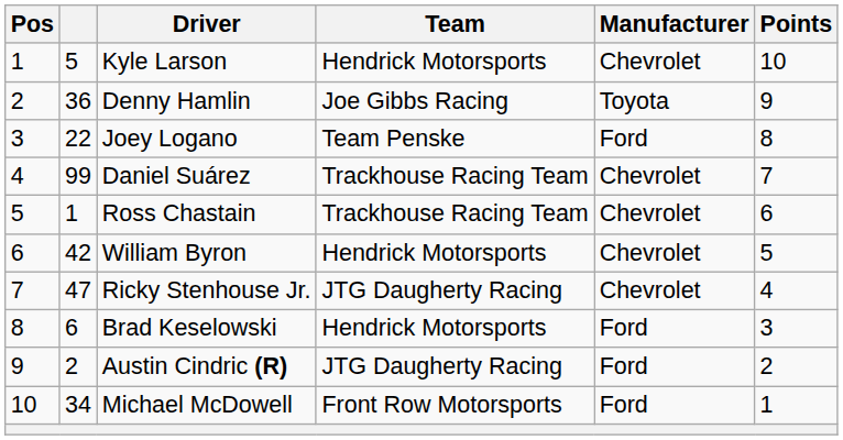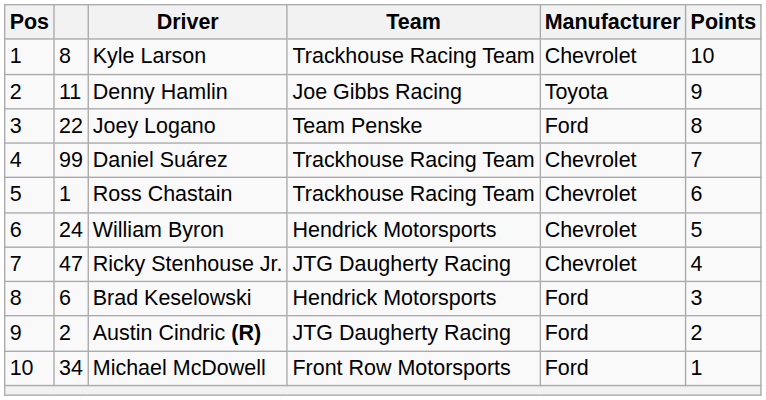Kyle Larson | column 2: 5 -> 8
Kyle Larson | Team: Hendrick Motorsports -> Trackhouse Racing Team
Denny Hamlin | column 2: 36 -> 11
William Byron | column 2: 42 -> 24
